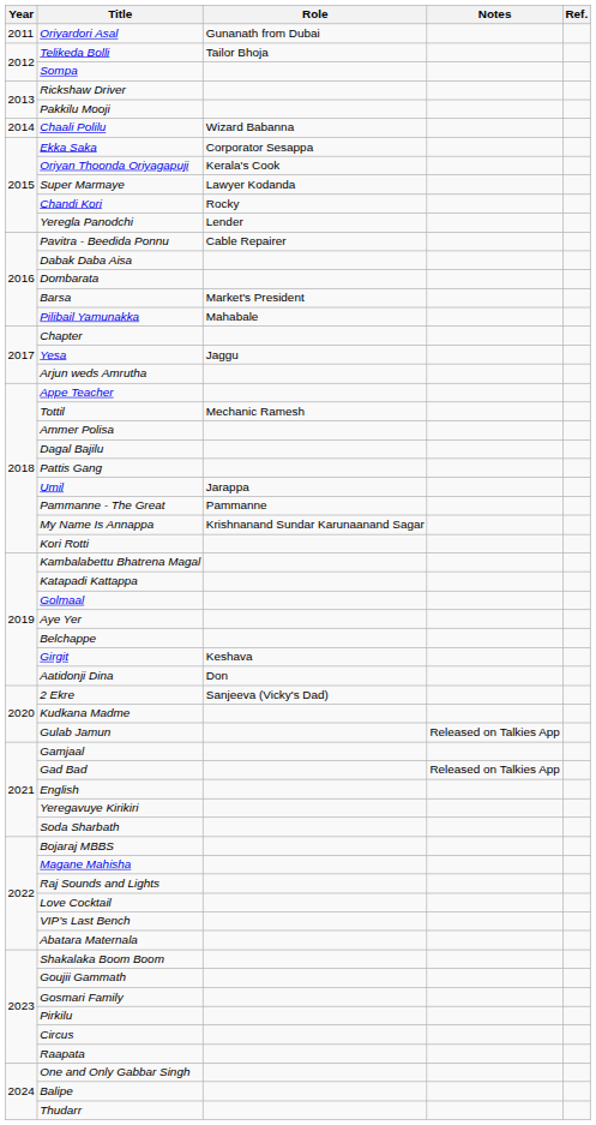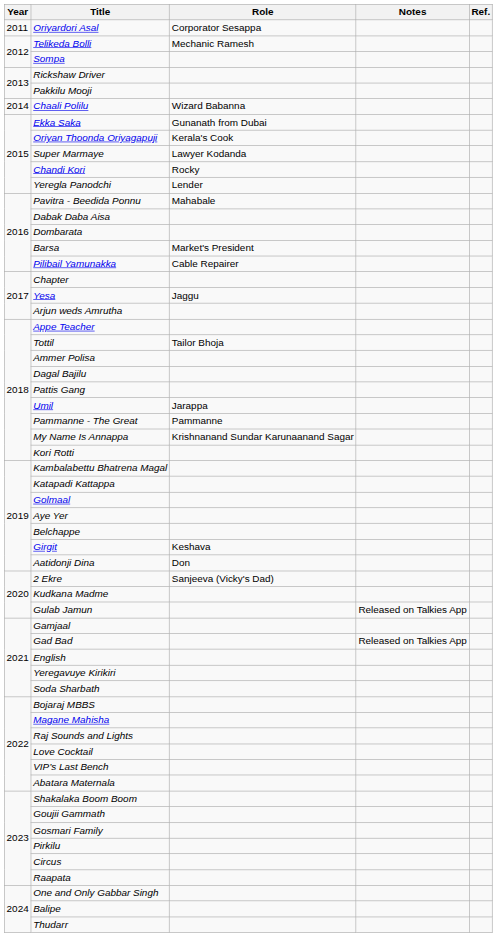Oriyardori Asal | Role: Gunanath from Dubai -> Corporator Sesappa
Telikeda Bolli | Role: Tailor Bhoja -> Mechanic Ramesh
Ekka Saka | Role: Corporator Sesappa -> Gunanath from Dubai
Pavitra - Beedida Ponnu | Role: Cable Repairer -> Mahabale
Pilibail Yamunakka | Role: Mahabale -> Cable Repairer
Tottil | Role: Mechanic Ramesh -> Tailor Bhoja
